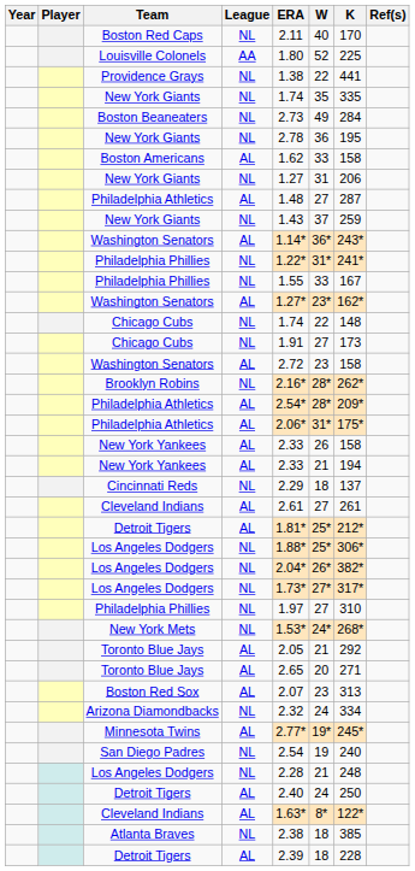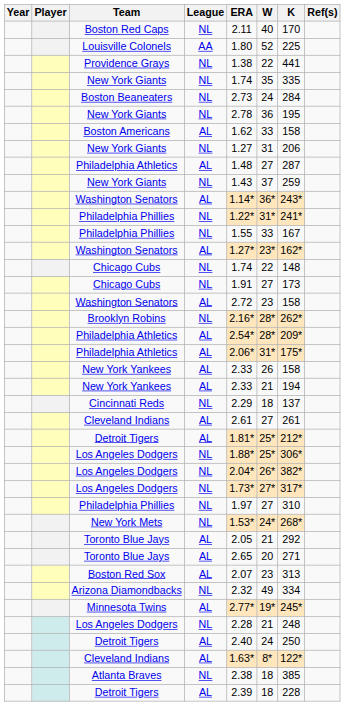Boston Beaneaters | W: 49 -> 24
Arizona Diamondbacks | W: 24 -> 49
- row: San Diego Padres | NL | 2.54 | 19 | 240
